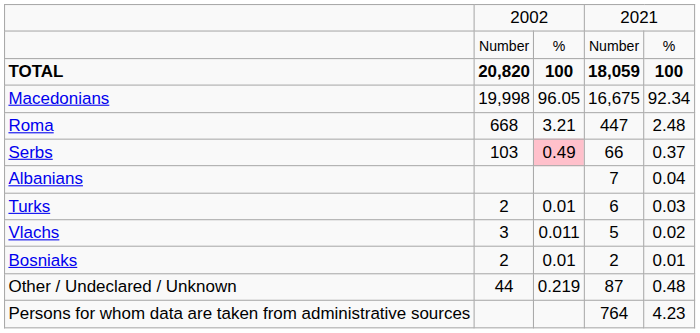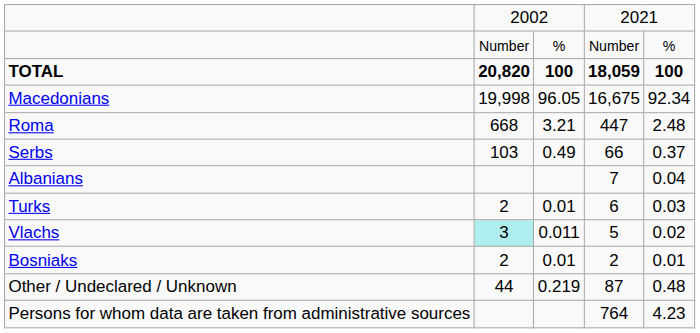Serbs | column 3: pink background -> no background
Vlachs | column 2: no background -> paleturquoise background
